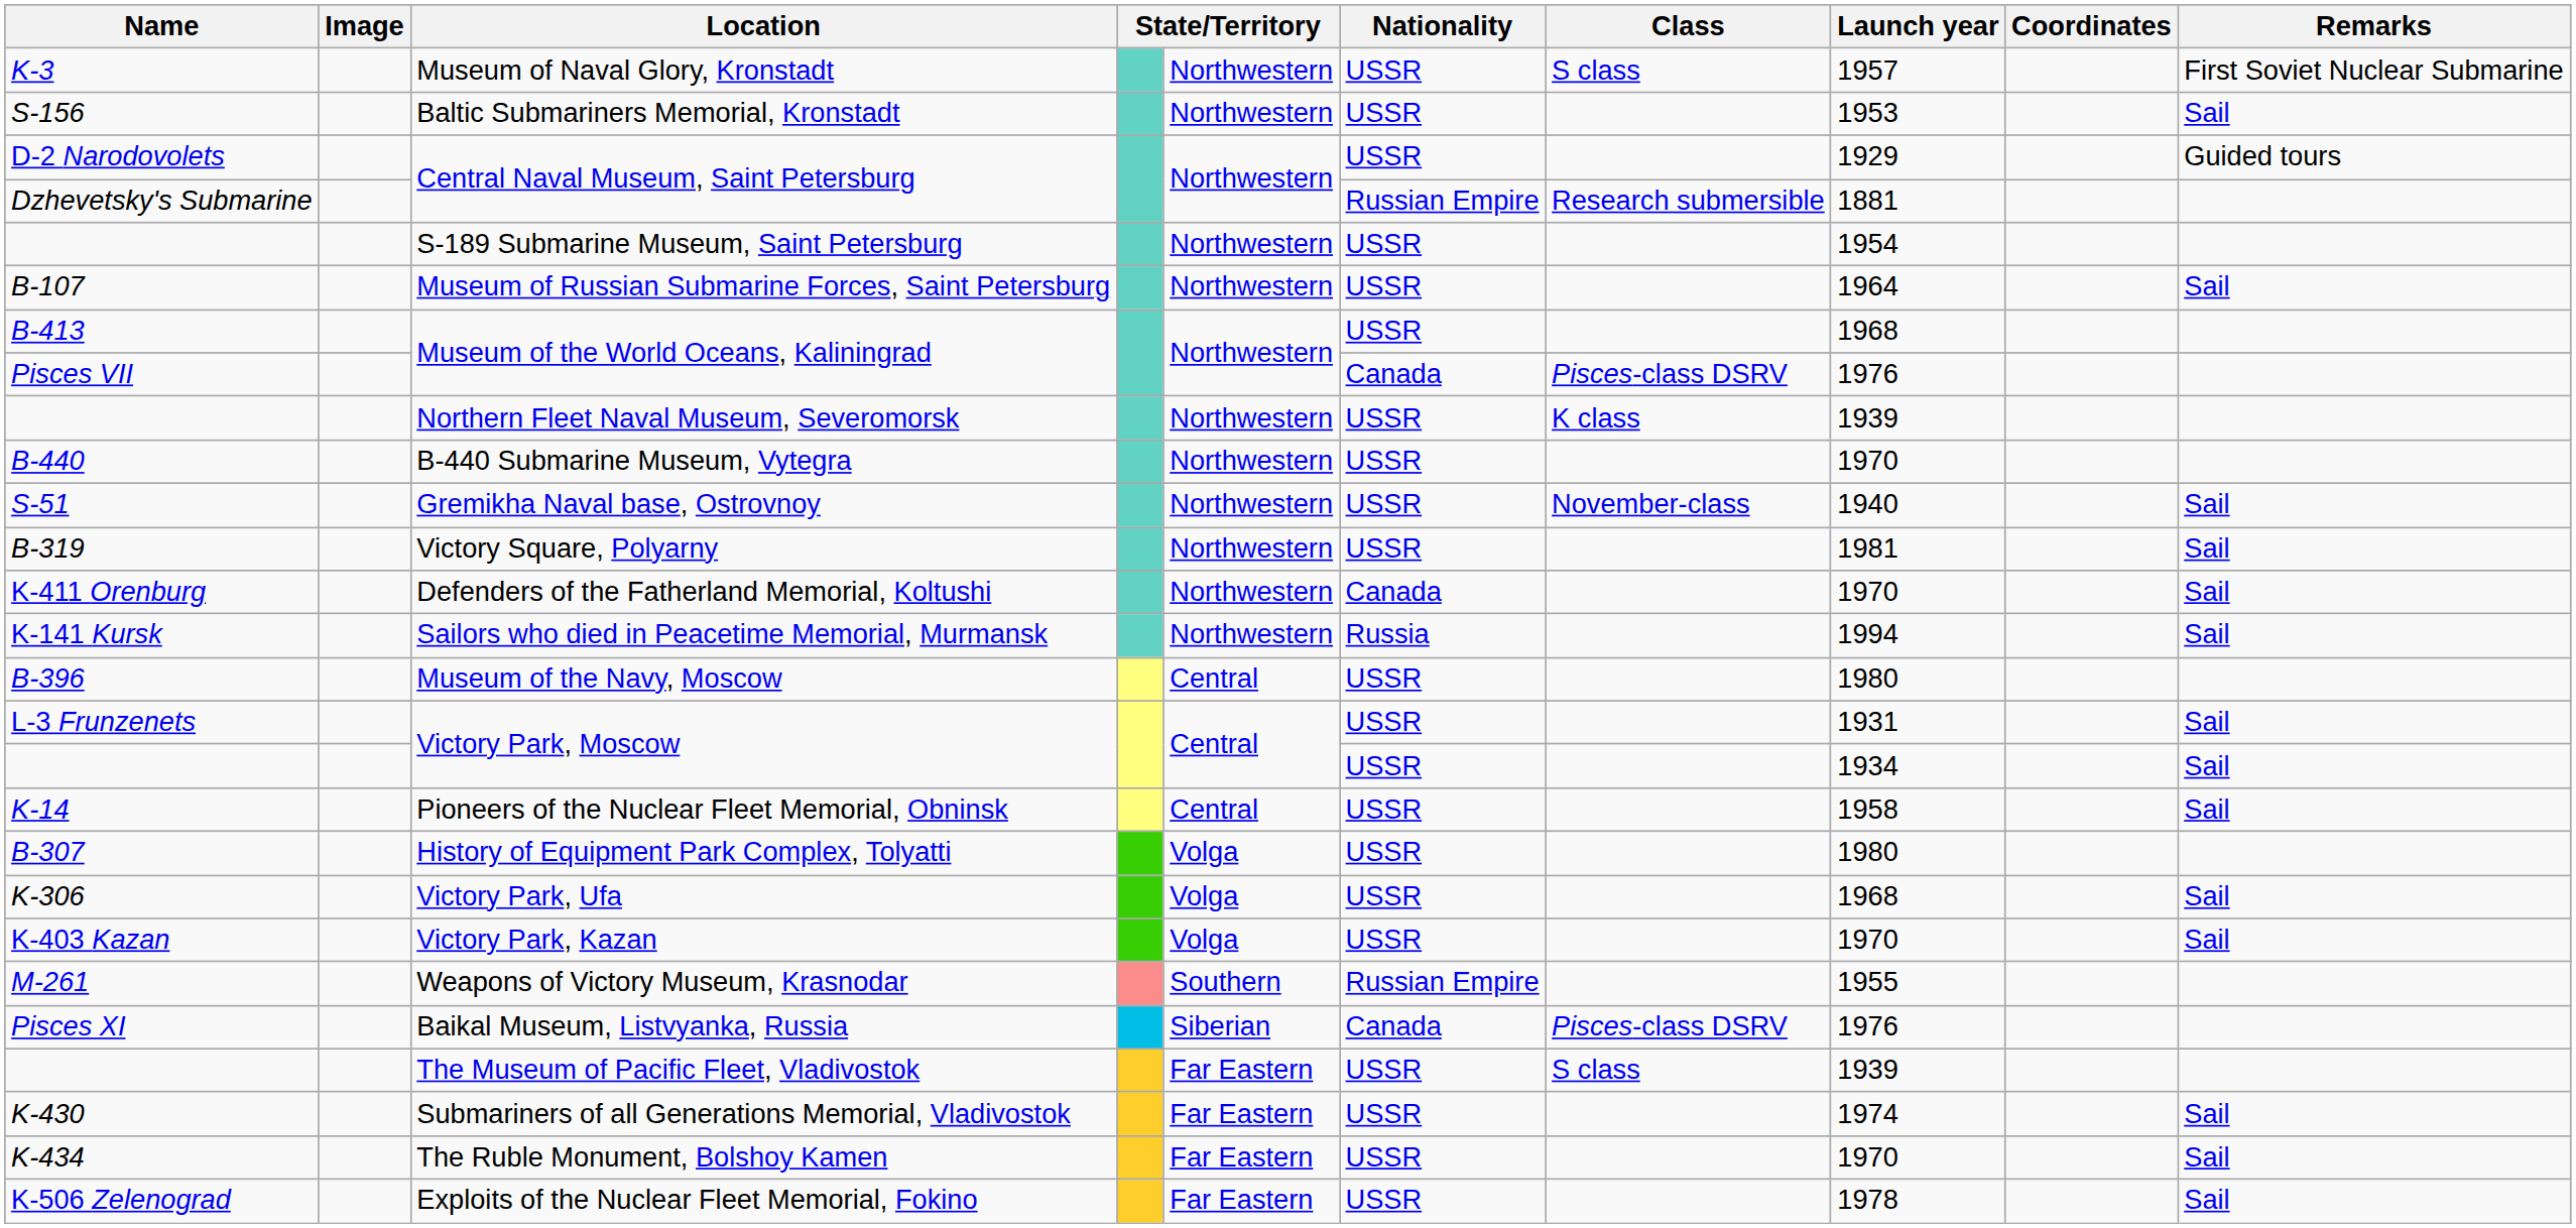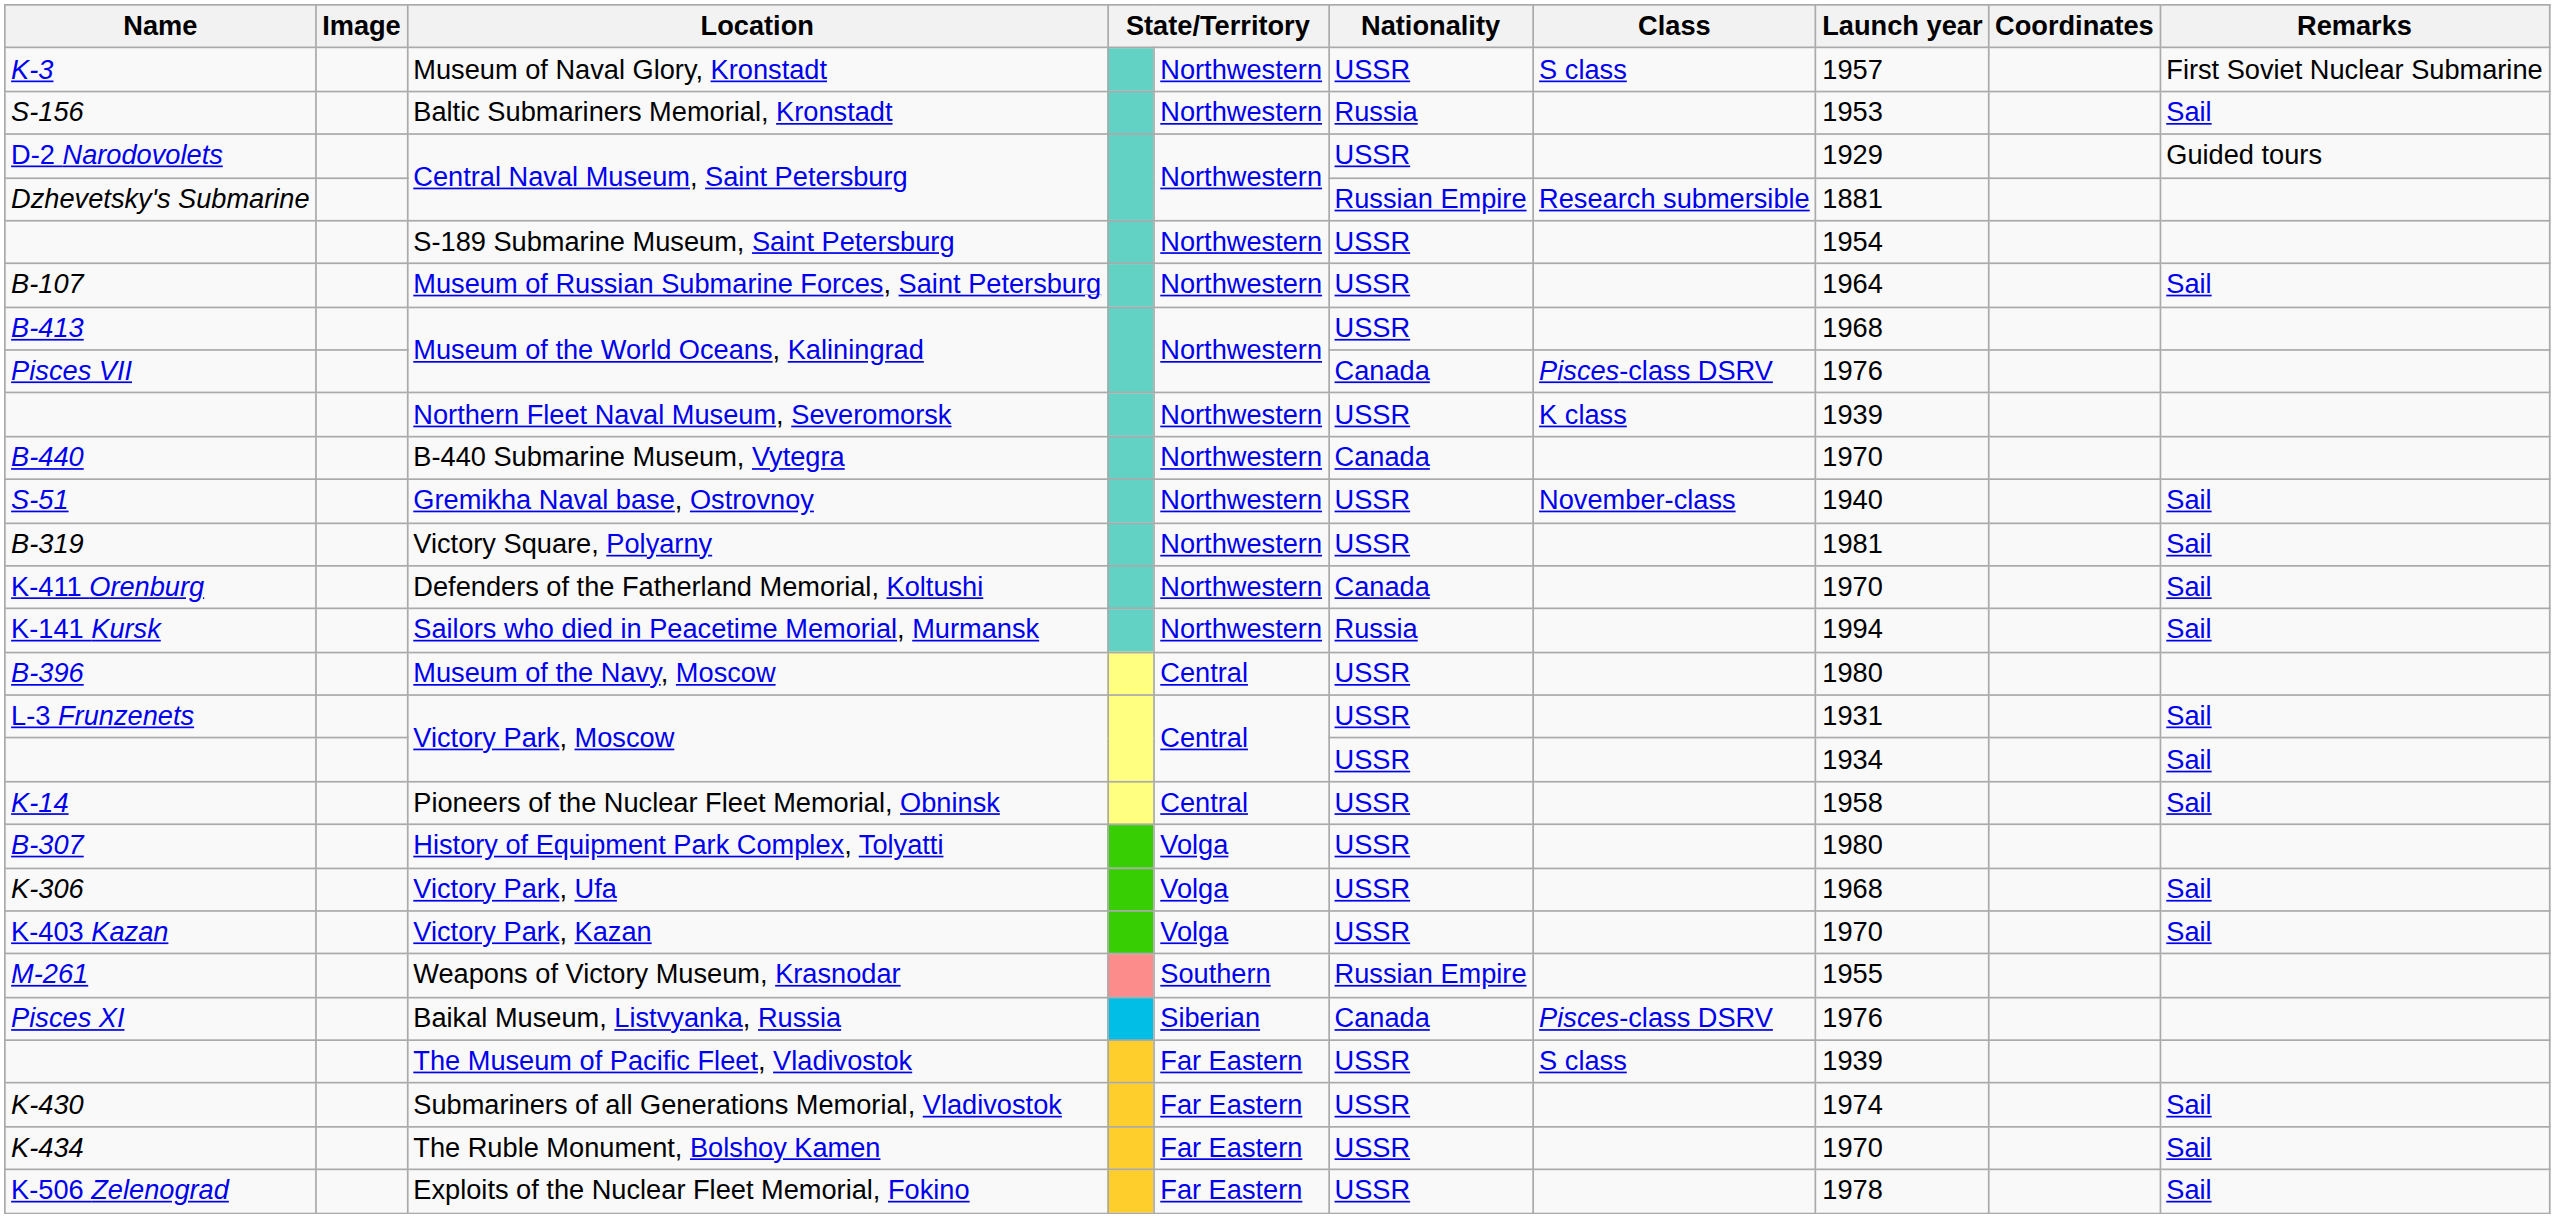S-156 | Nationality: USSR -> Russia
B-440 | Nationality: USSR -> Canada
